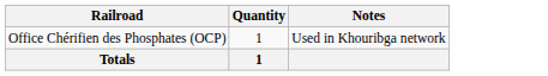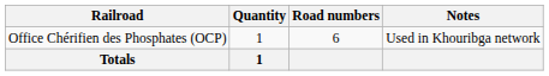+ column: Road numbers | 6
